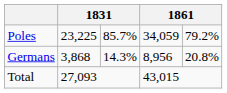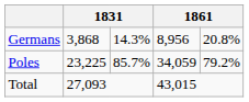rows swapped: Germans <-> Poles
